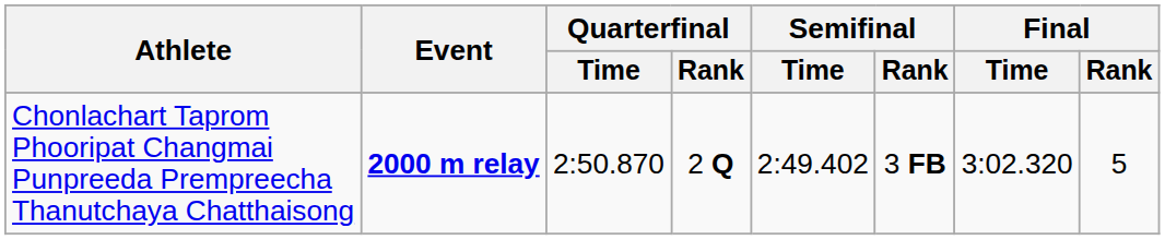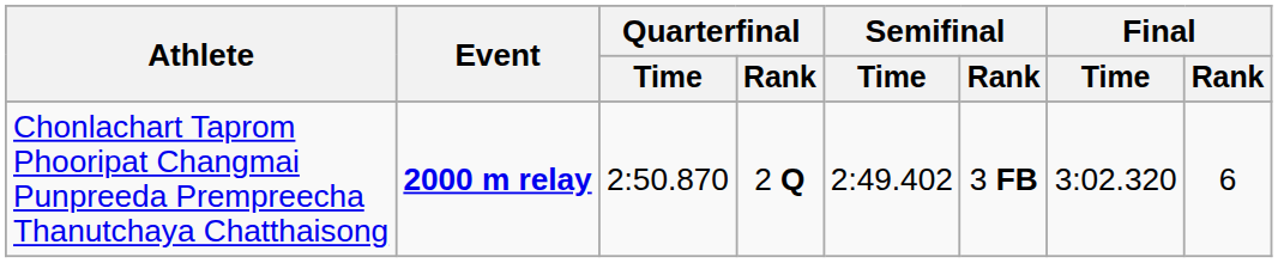row 3 | Final / Rank: 5 -> 6
